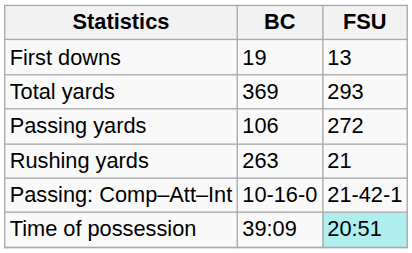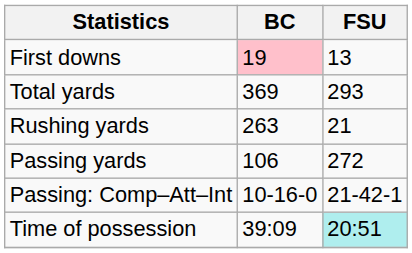First downs | BC: no background -> pink background
rows swapped: Rushing yards <-> Passing yards
